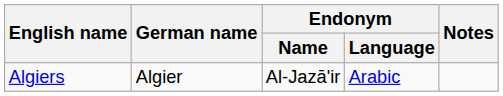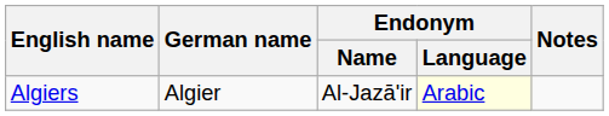Algiers | Endonym / Language: no background -> lightyellow background
